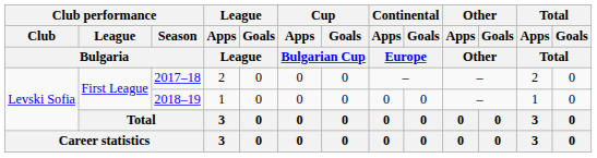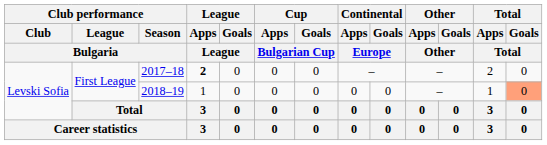2017–18 | League / Apps / League: normal -> bold
2018–19 | Total / Goals / Total: no background -> lightsalmon background
